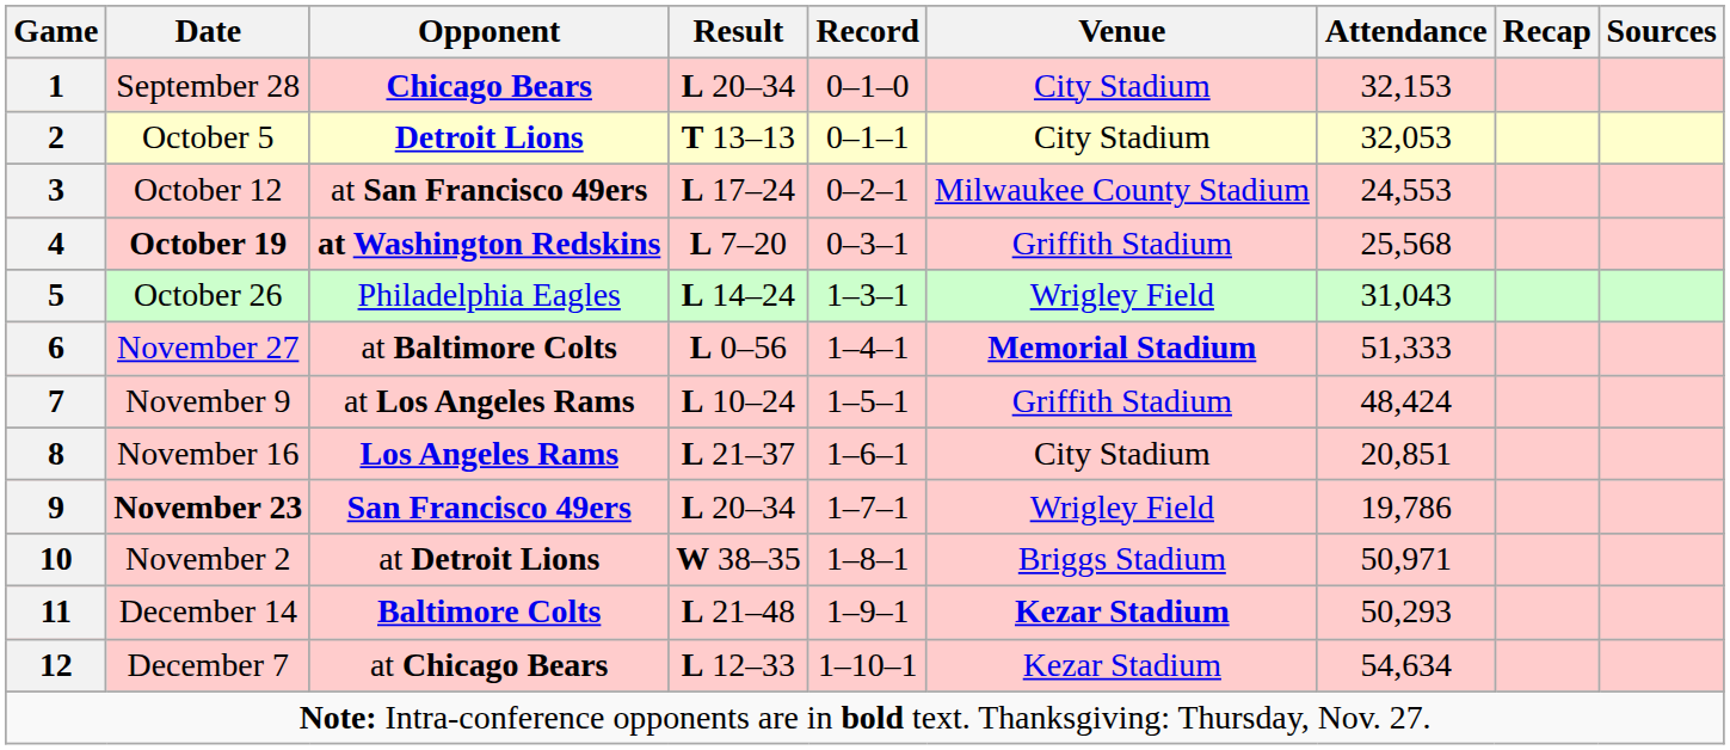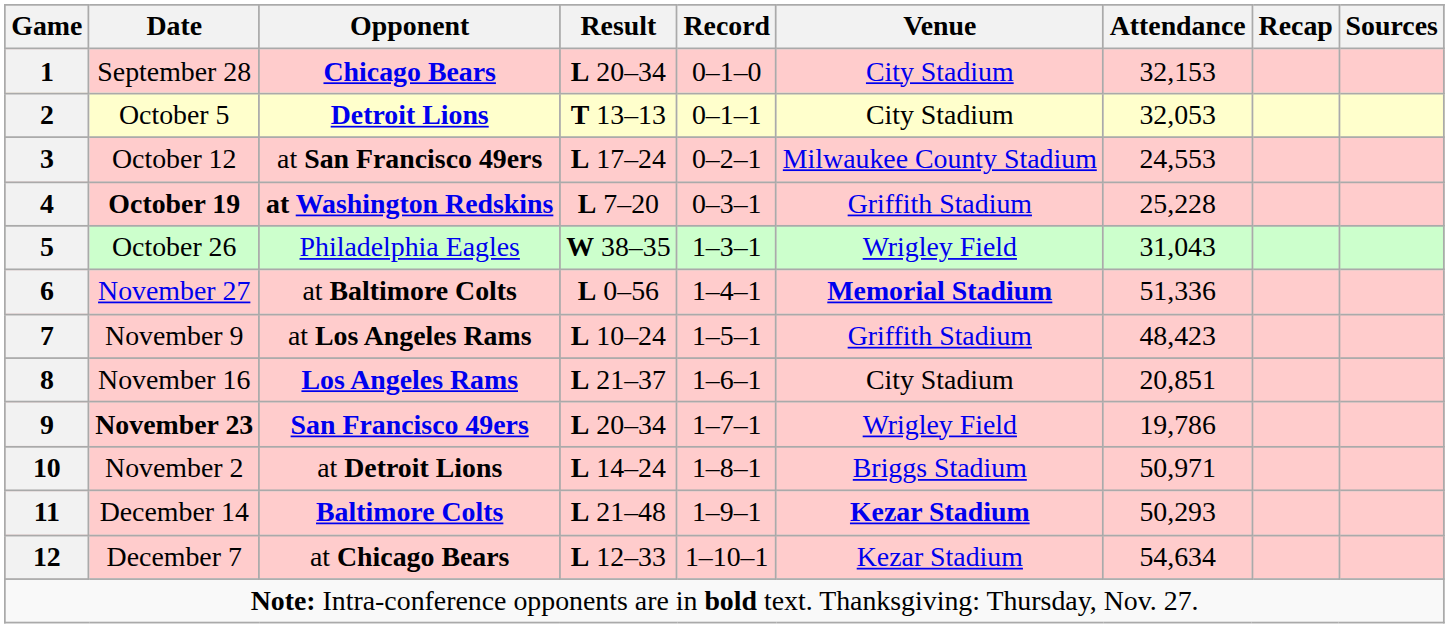4 | Attendance: 25,568 -> 25,228
5 | Result: L 14–24 -> W 38–35
6 | Attendance: 51,333 -> 51,336
7 | Attendance: 48,424 -> 48,423
10 | Result: W 38–35 -> L 14–24
